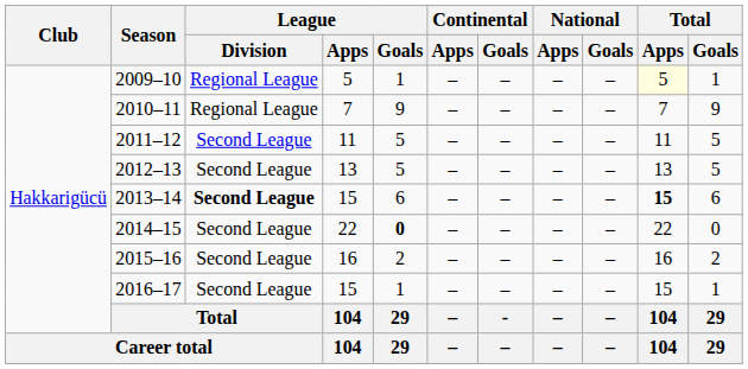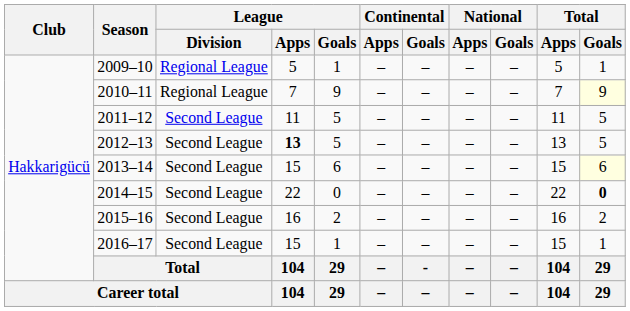2009–10 | Total / Apps: lightyellow background -> no background
2010–11 | Total / Goals: no background -> lightyellow background
2012–13 | League / Apps: normal -> bold
2013–14 | League / Division: bold -> normal
2013–14 | Total / Apps: bold -> normal
2013–14 | Total / Goals: no background -> lightyellow background
2014–15 | League / Goals: bold -> normal
2014–15 | Total / Goals: normal -> bold
